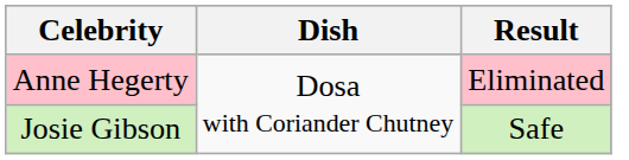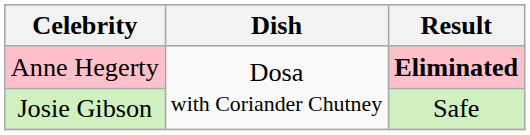Anne Hegerty | Result: normal -> bold
